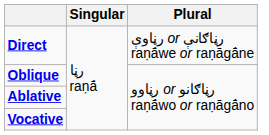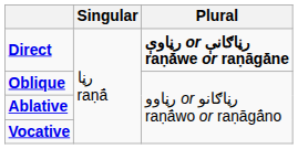Direct | Plural: normal -> bold
